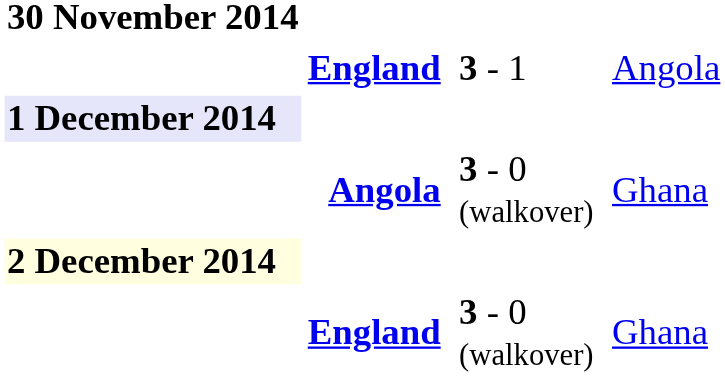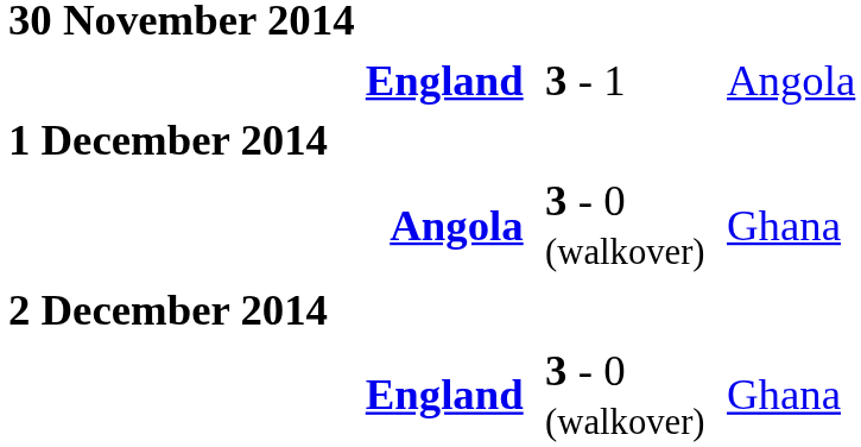1 December 2014 | 30 November 2014: lavender background -> no background
2 December 2014 | 30 November 2014: lightyellow background -> no background
